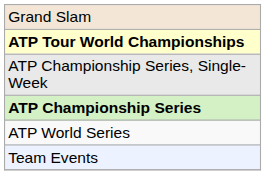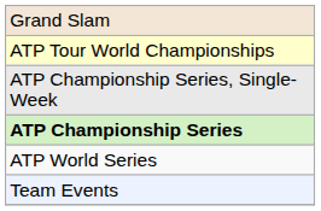row 2 | column 1: bold -> normal
